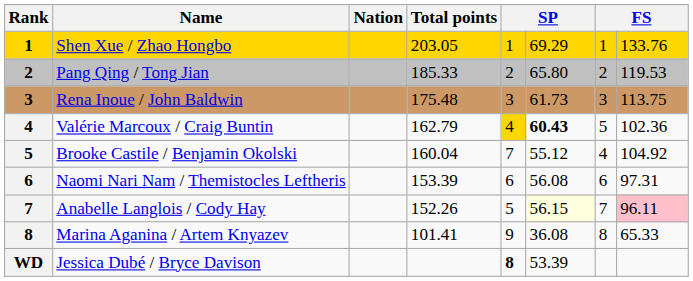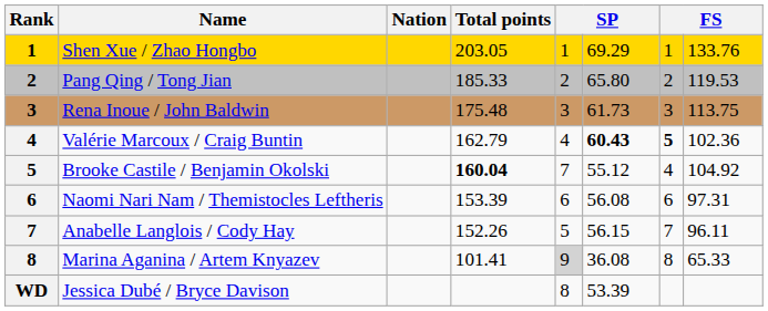Valérie Marcoux / Craig Buntin | column 5: gold background -> no background
Valérie Marcoux / Craig Buntin | column 7: normal -> bold
Brooke Castile / Benjamin Okolski | Total points: normal -> bold
Anabelle Langlois / Cody Hay | column 6: lightyellow background -> no background
Anabelle Langlois / Cody Hay | column 8: pink background -> no background
Marina Aganina / Artem Knyazev | column 5: no background -> lightgrey background
Jessica Dubé / Bryce Davison | column 5: bold -> normal
